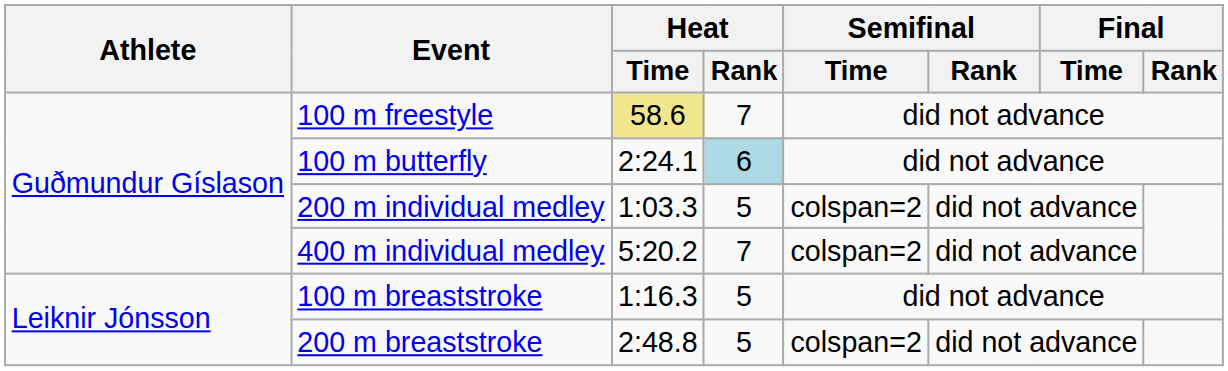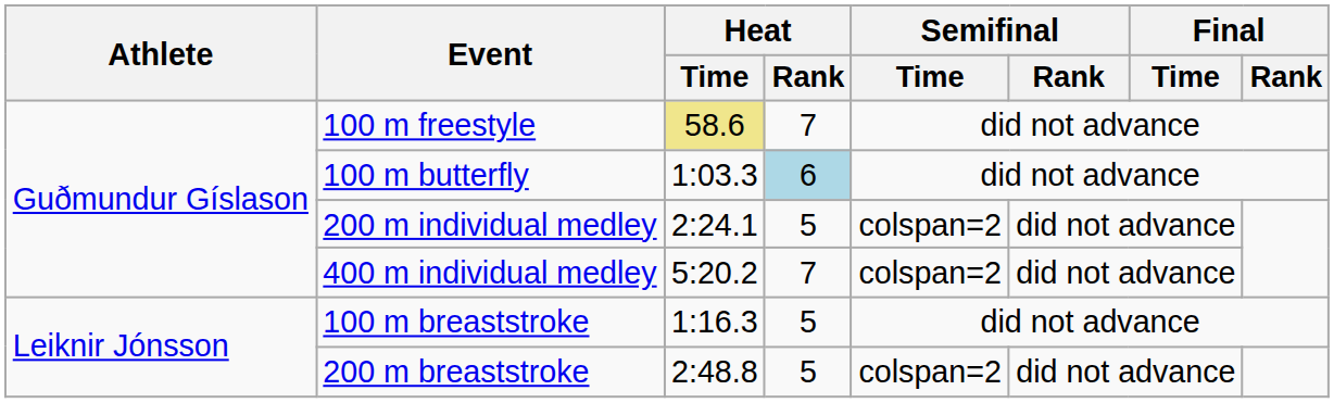100 m butterfly | Heat / Time: 2:24.1 -> 1:03.3
200 m individual medley | Heat / Time: 1:03.3 -> 2:24.1
